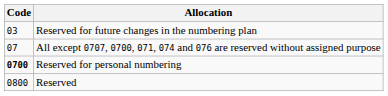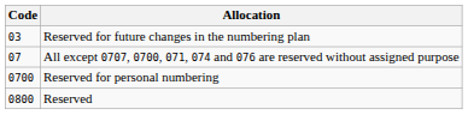Reserved for personal numbering | Code: bold -> normal
